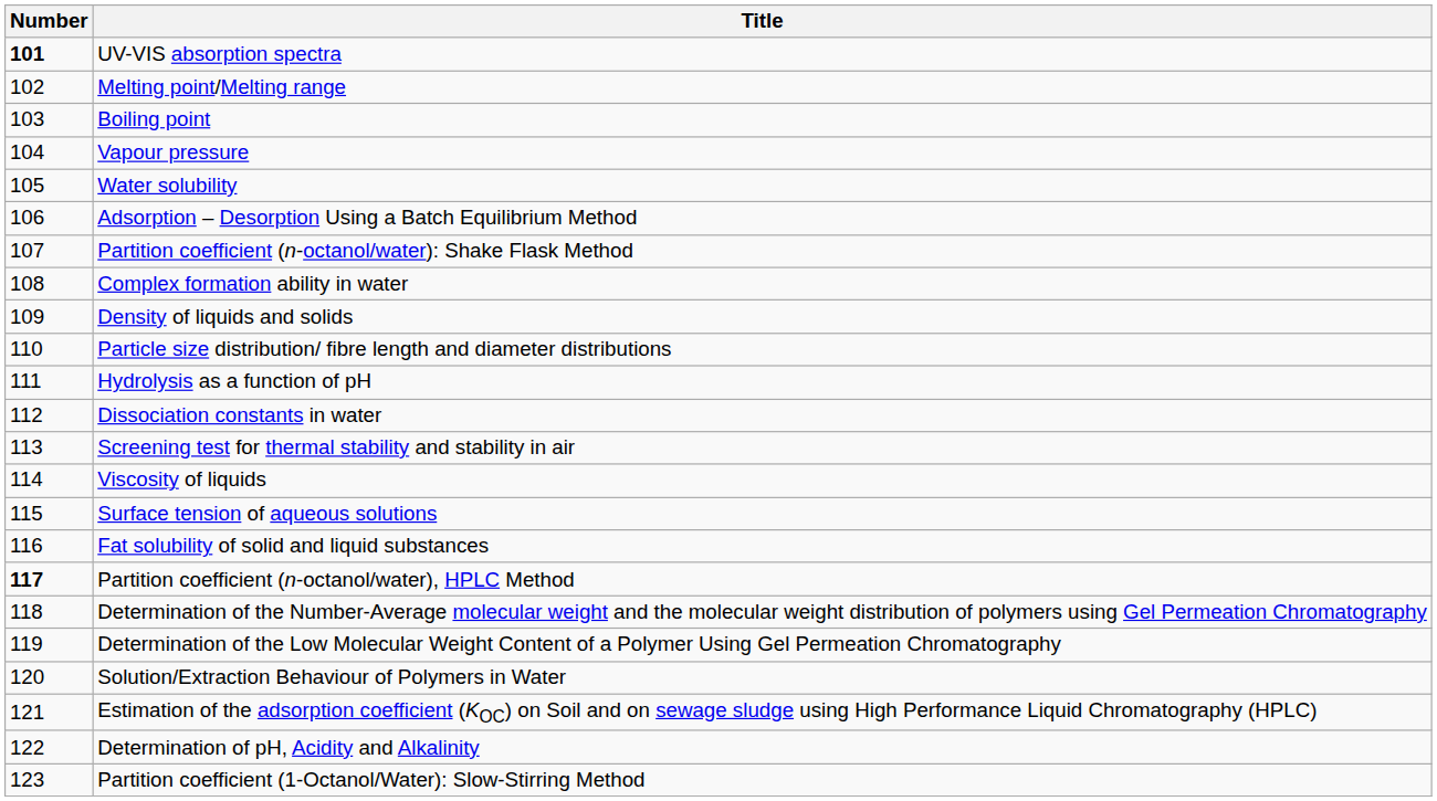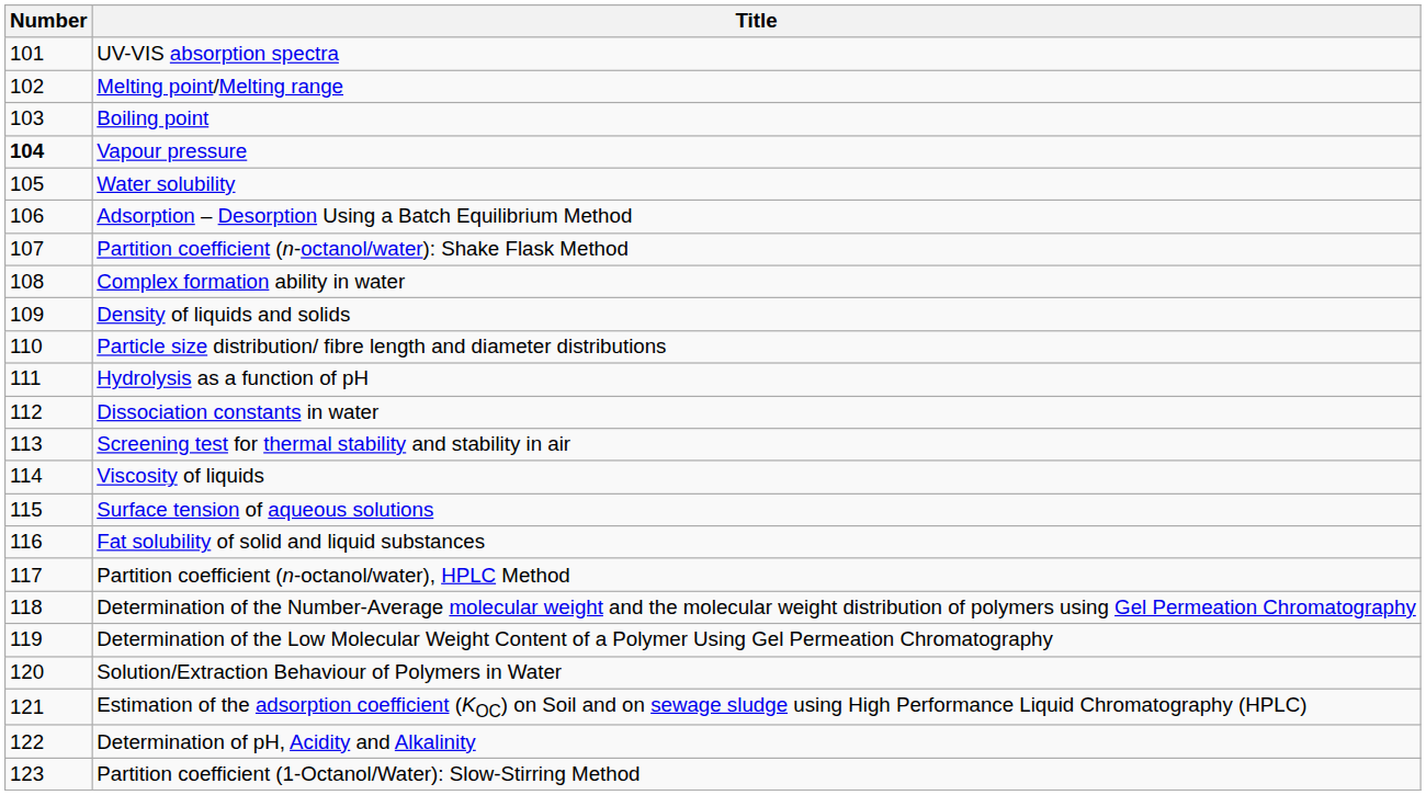UV-VIS absorption spectra | Number: bold -> normal
Vapour pressure | Number: normal -> bold
Partition coefficient (n-octanol/water), HPLC Method | Number: bold -> normal
